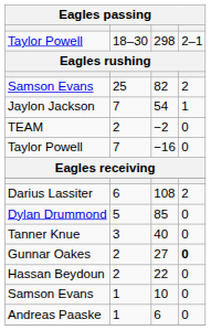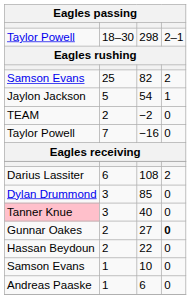54 | column 2: 7 -> 5
85 | column 2: 5 -> 3
40 | column 1: no background -> pink background
